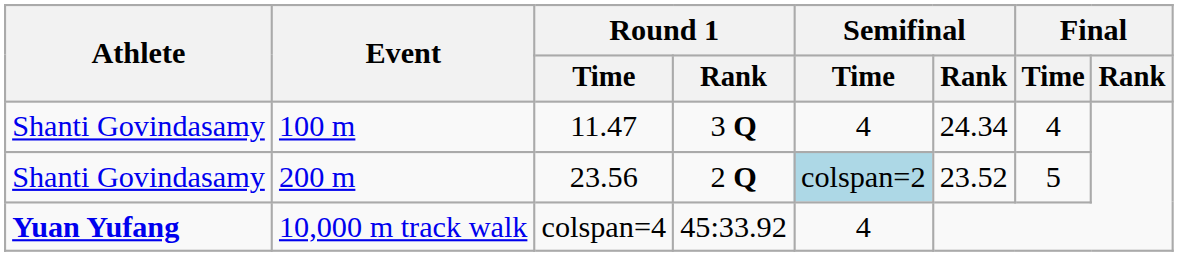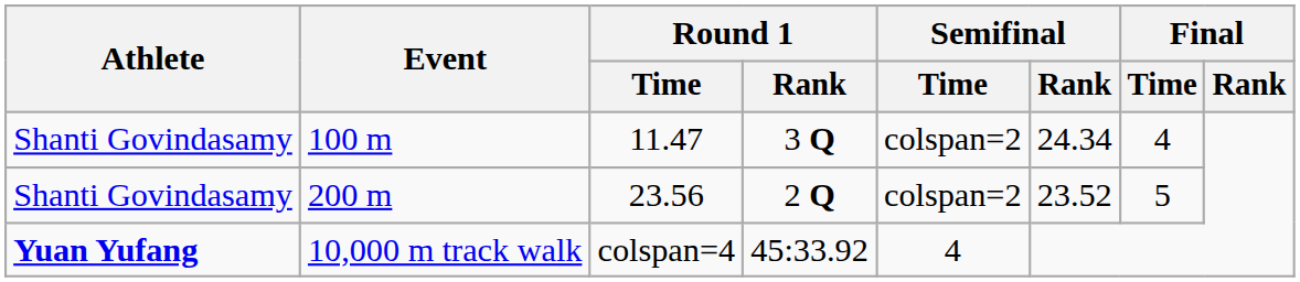100 m | Semifinal / Time: 4 -> colspan=2
200 m | Semifinal / Time: lightblue background -> no background
